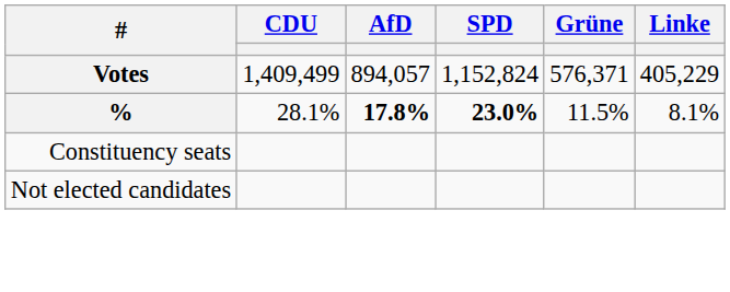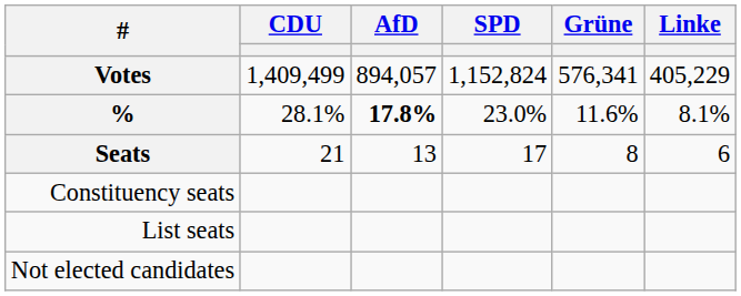Votes | Grüne: 576,371 -> 576,341
% | SPD: bold -> normal
% | Grüne: 11.5% -> 11.6%
+ row: Seats | 21 | 13 | 17 | 8 | 6
+ row: List seats
